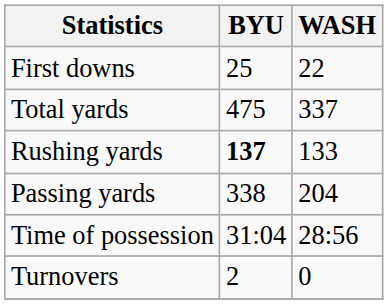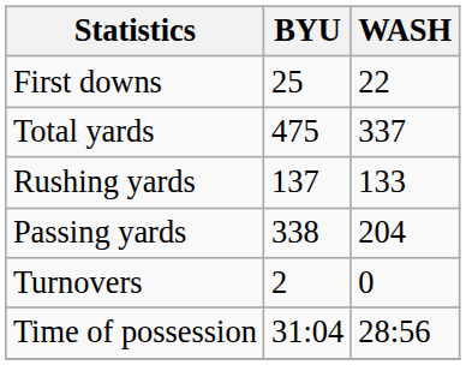Rushing yards | BYU: bold -> normal
rows swapped: Turnovers <-> Time of possession
